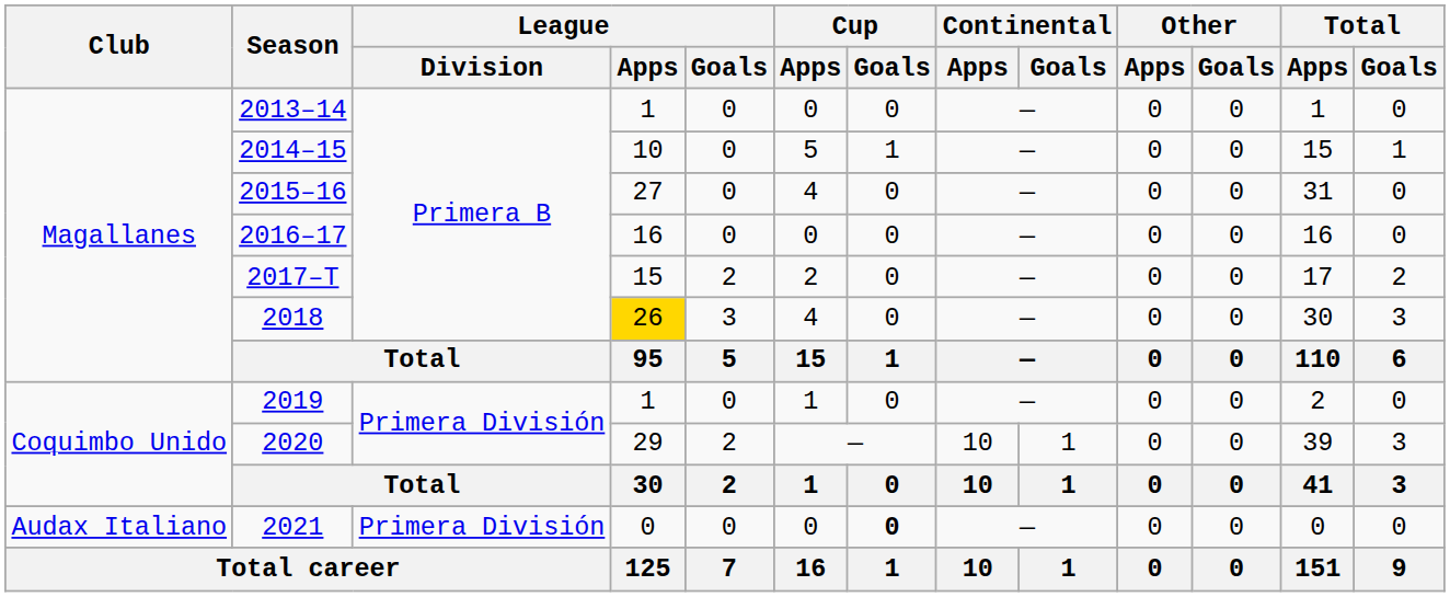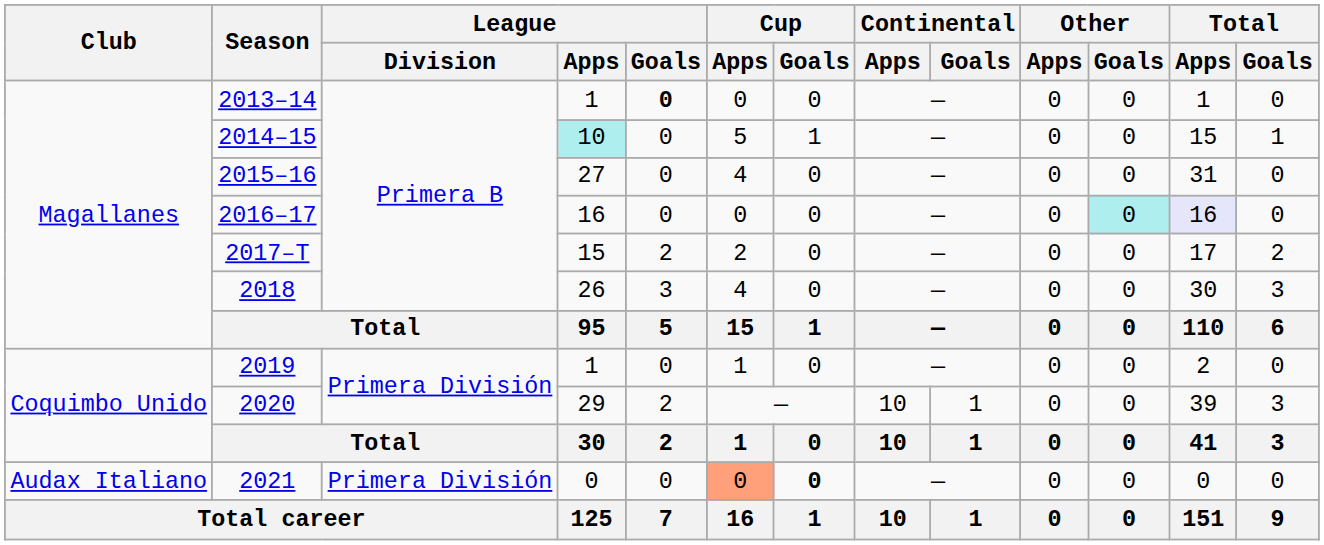2013–14 | League / Goals: normal -> bold
2014–15 | League / Apps: no background -> paleturquoise background
2016–17 | Other / Goals: no background -> paleturquoise background
2016–17 | Total / Apps: no background -> lavender background
2018 | League / Apps: gold background -> no background
2021 | Cup / Apps: no background -> lightsalmon background
